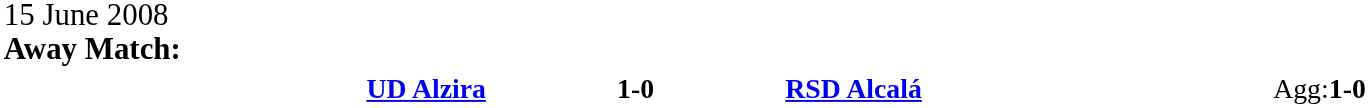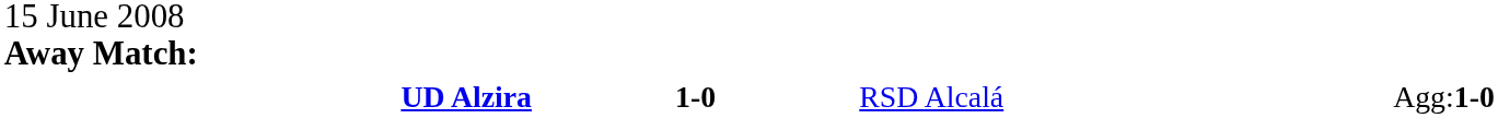UD Alzira | column 3: bold -> normal
